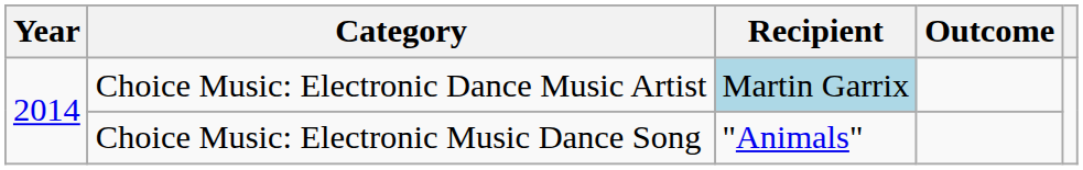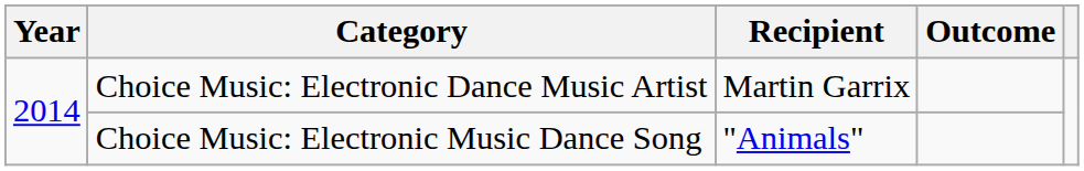Choice Music: Electronic Dance Music Artist | Recipient: lightblue background -> no background
